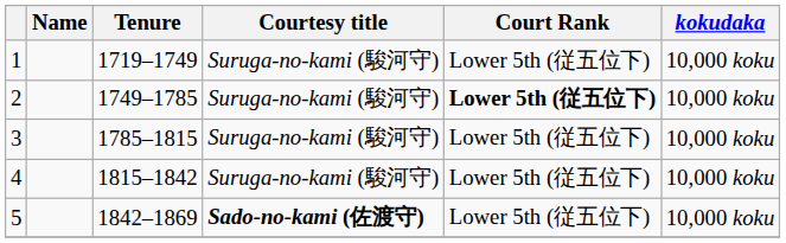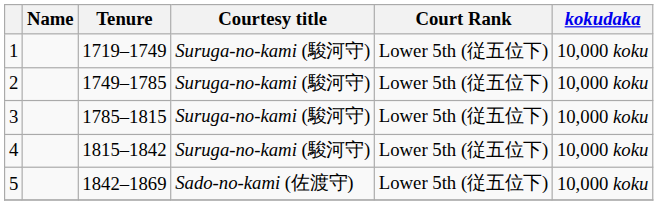2 | Court Rank: bold -> normal
5 | Courtesy title: bold -> normal
